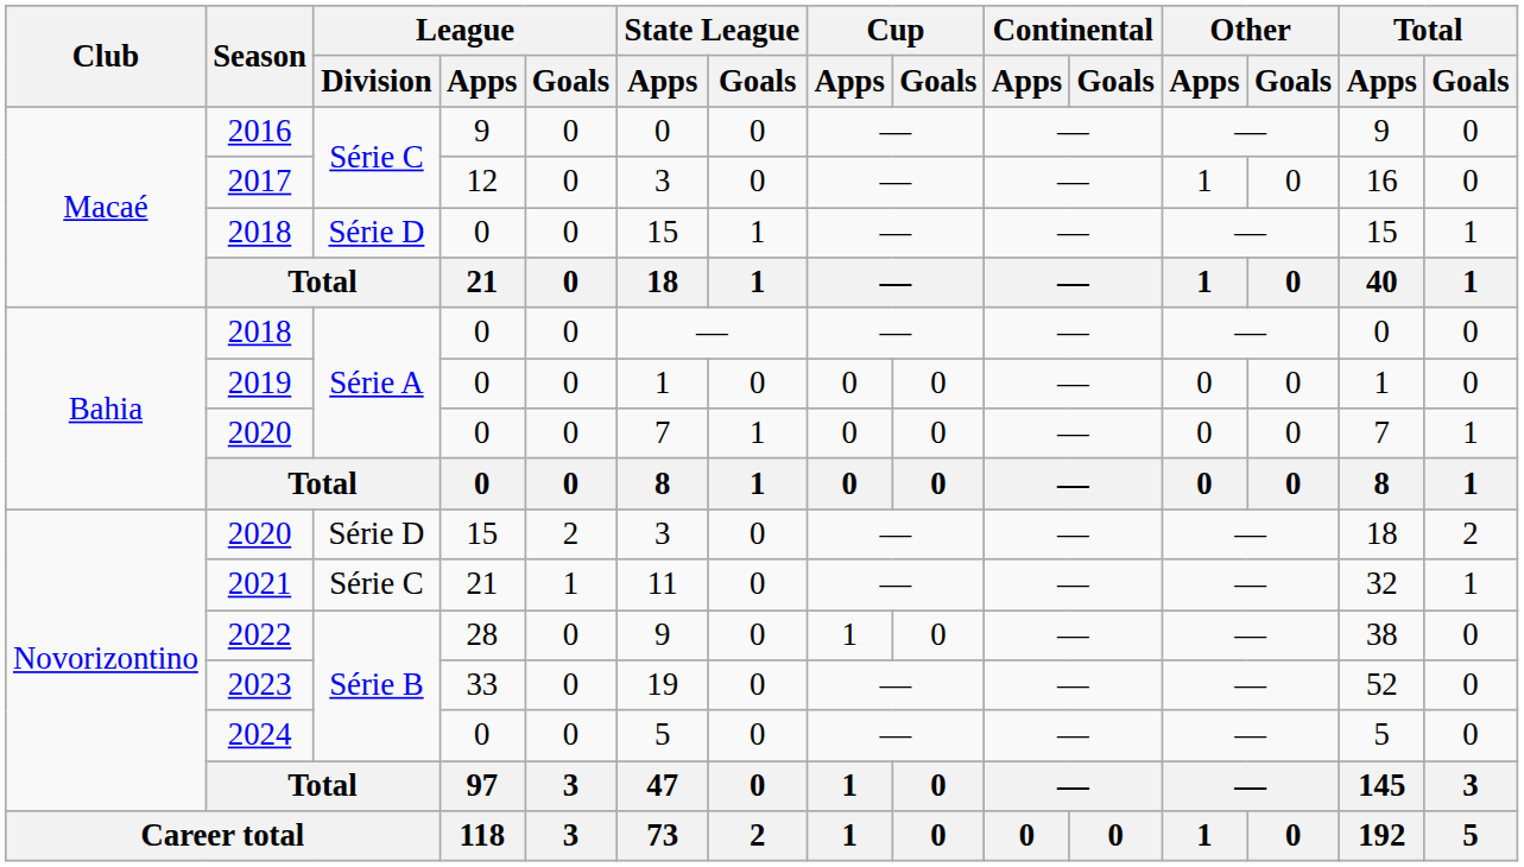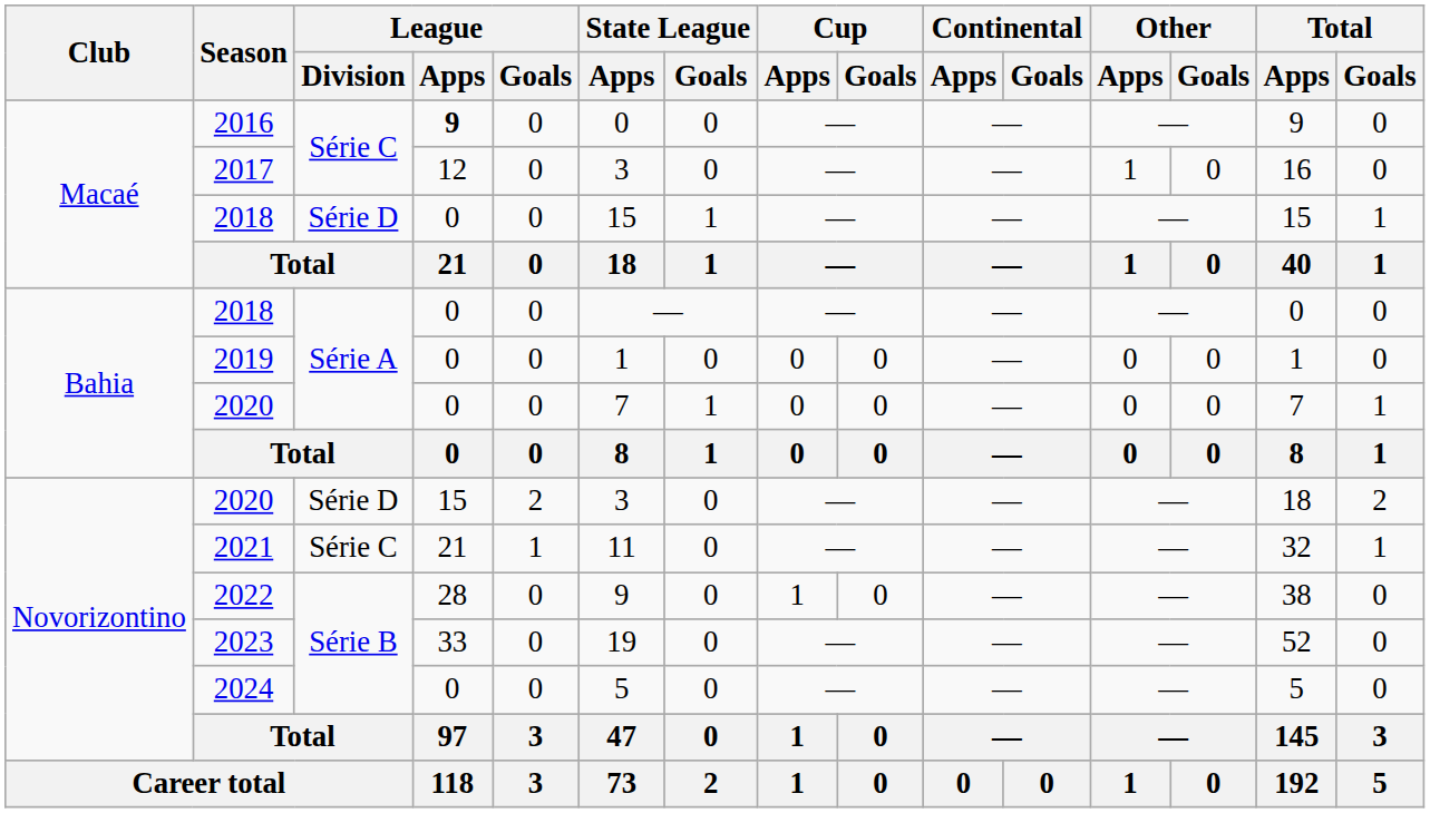2016 | League / Apps: normal -> bold
